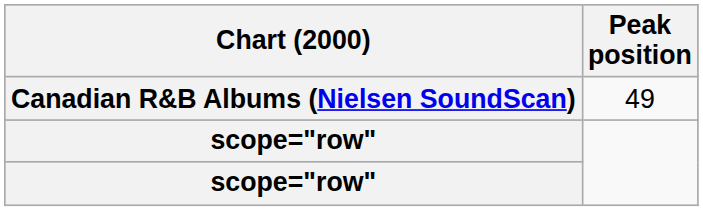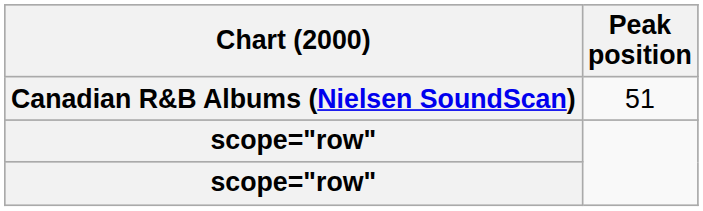Canadian R&B Albums (Nielsen SoundScan) | Peak position: 49 -> 51
